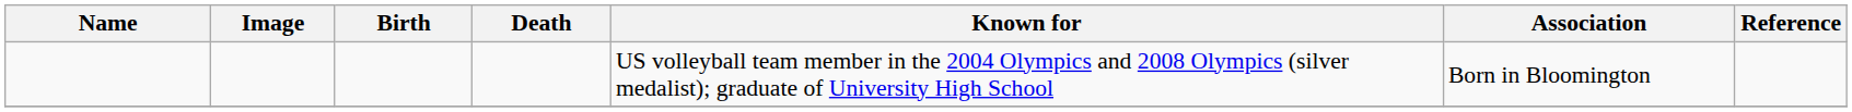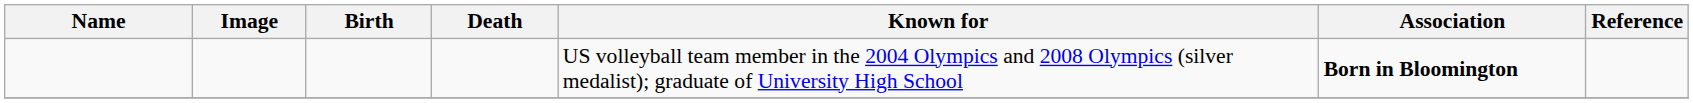row 2 | Association: normal -> bold
